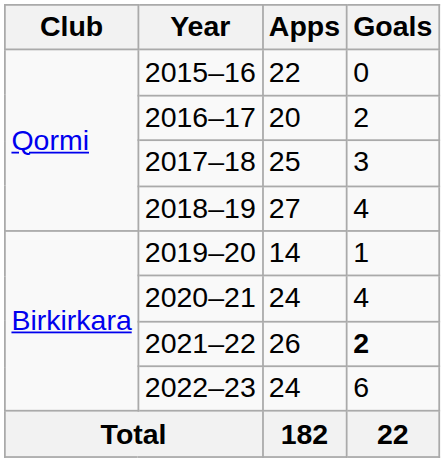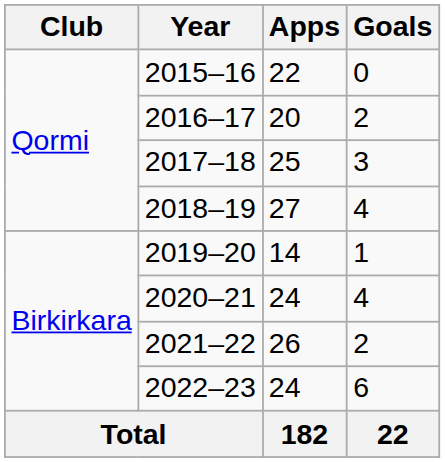2021–22 | Goals: bold -> normal
